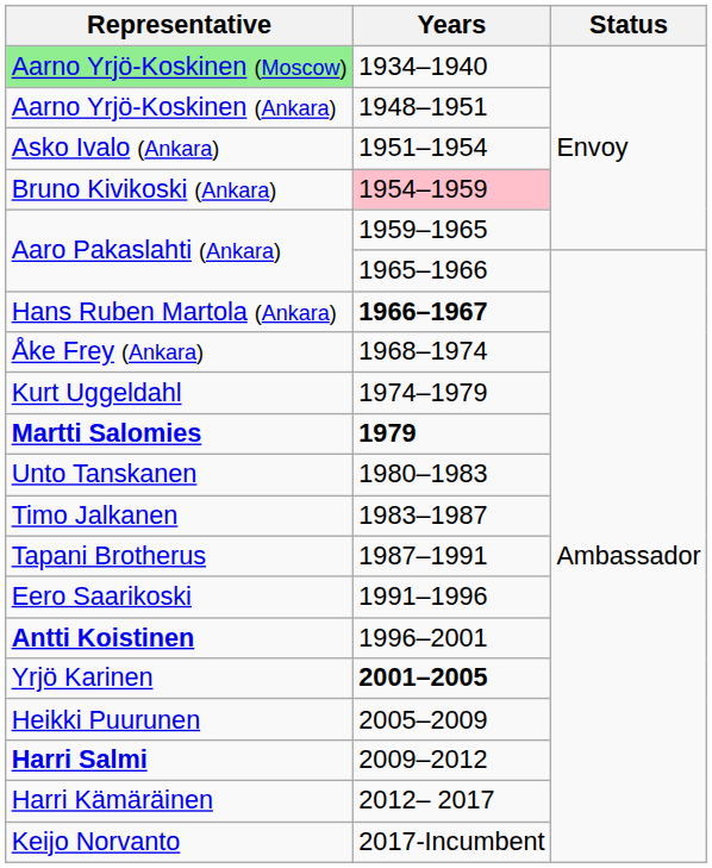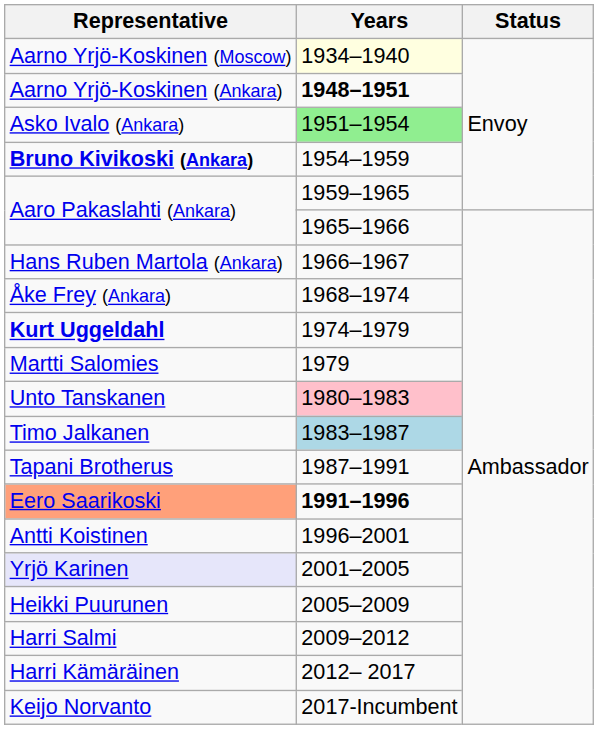Aarno Yrjö-Koskinen (Moscow) | Representative: lightgreen background -> no background
Aarno Yrjö-Koskinen (Moscow) | Years: no background -> lightyellow background
Aarno Yrjö-Koskinen (Ankara) | Years: normal -> bold
Asko Ivalo (Ankara) | Years: no background -> lightgreen background
Bruno Kivikoski (Ankara) | Representative: normal -> bold
Bruno Kivikoski (Ankara) | Years: pink background -> no background
Hans Ruben Martola (Ankara) | Years: bold -> normal
Kurt Uggeldahl | Representative: normal -> bold
Martti Salomies | Representative: bold -> normal
Martti Salomies | Years: bold -> normal
Unto Tanskanen | Years: no background -> pink background
Timo Jalkanen | Years: no background -> lightblue background
Eero Saarikoski | Representative: no background -> lightsalmon background
Eero Saarikoski | Years: normal -> bold
Antti Koistinen | Representative: bold -> normal
Yrjö Karinen | Representative: no background -> lavender background
Yrjö Karinen | Years: bold -> normal
Harri Salmi | Representative: bold -> normal
